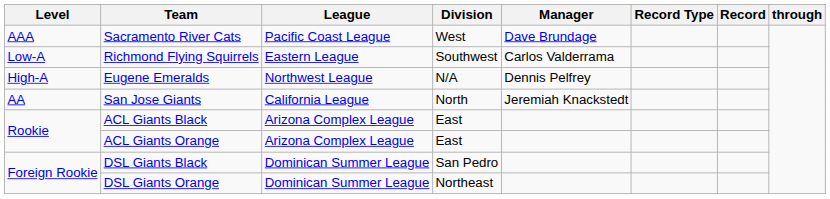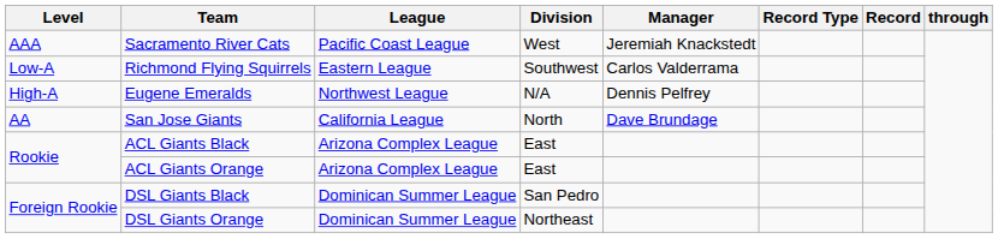Sacramento River Cats | Manager: Dave Brundage -> Jeremiah Knackstedt
San Jose Giants | Manager: Jeremiah Knackstedt -> Dave Brundage
